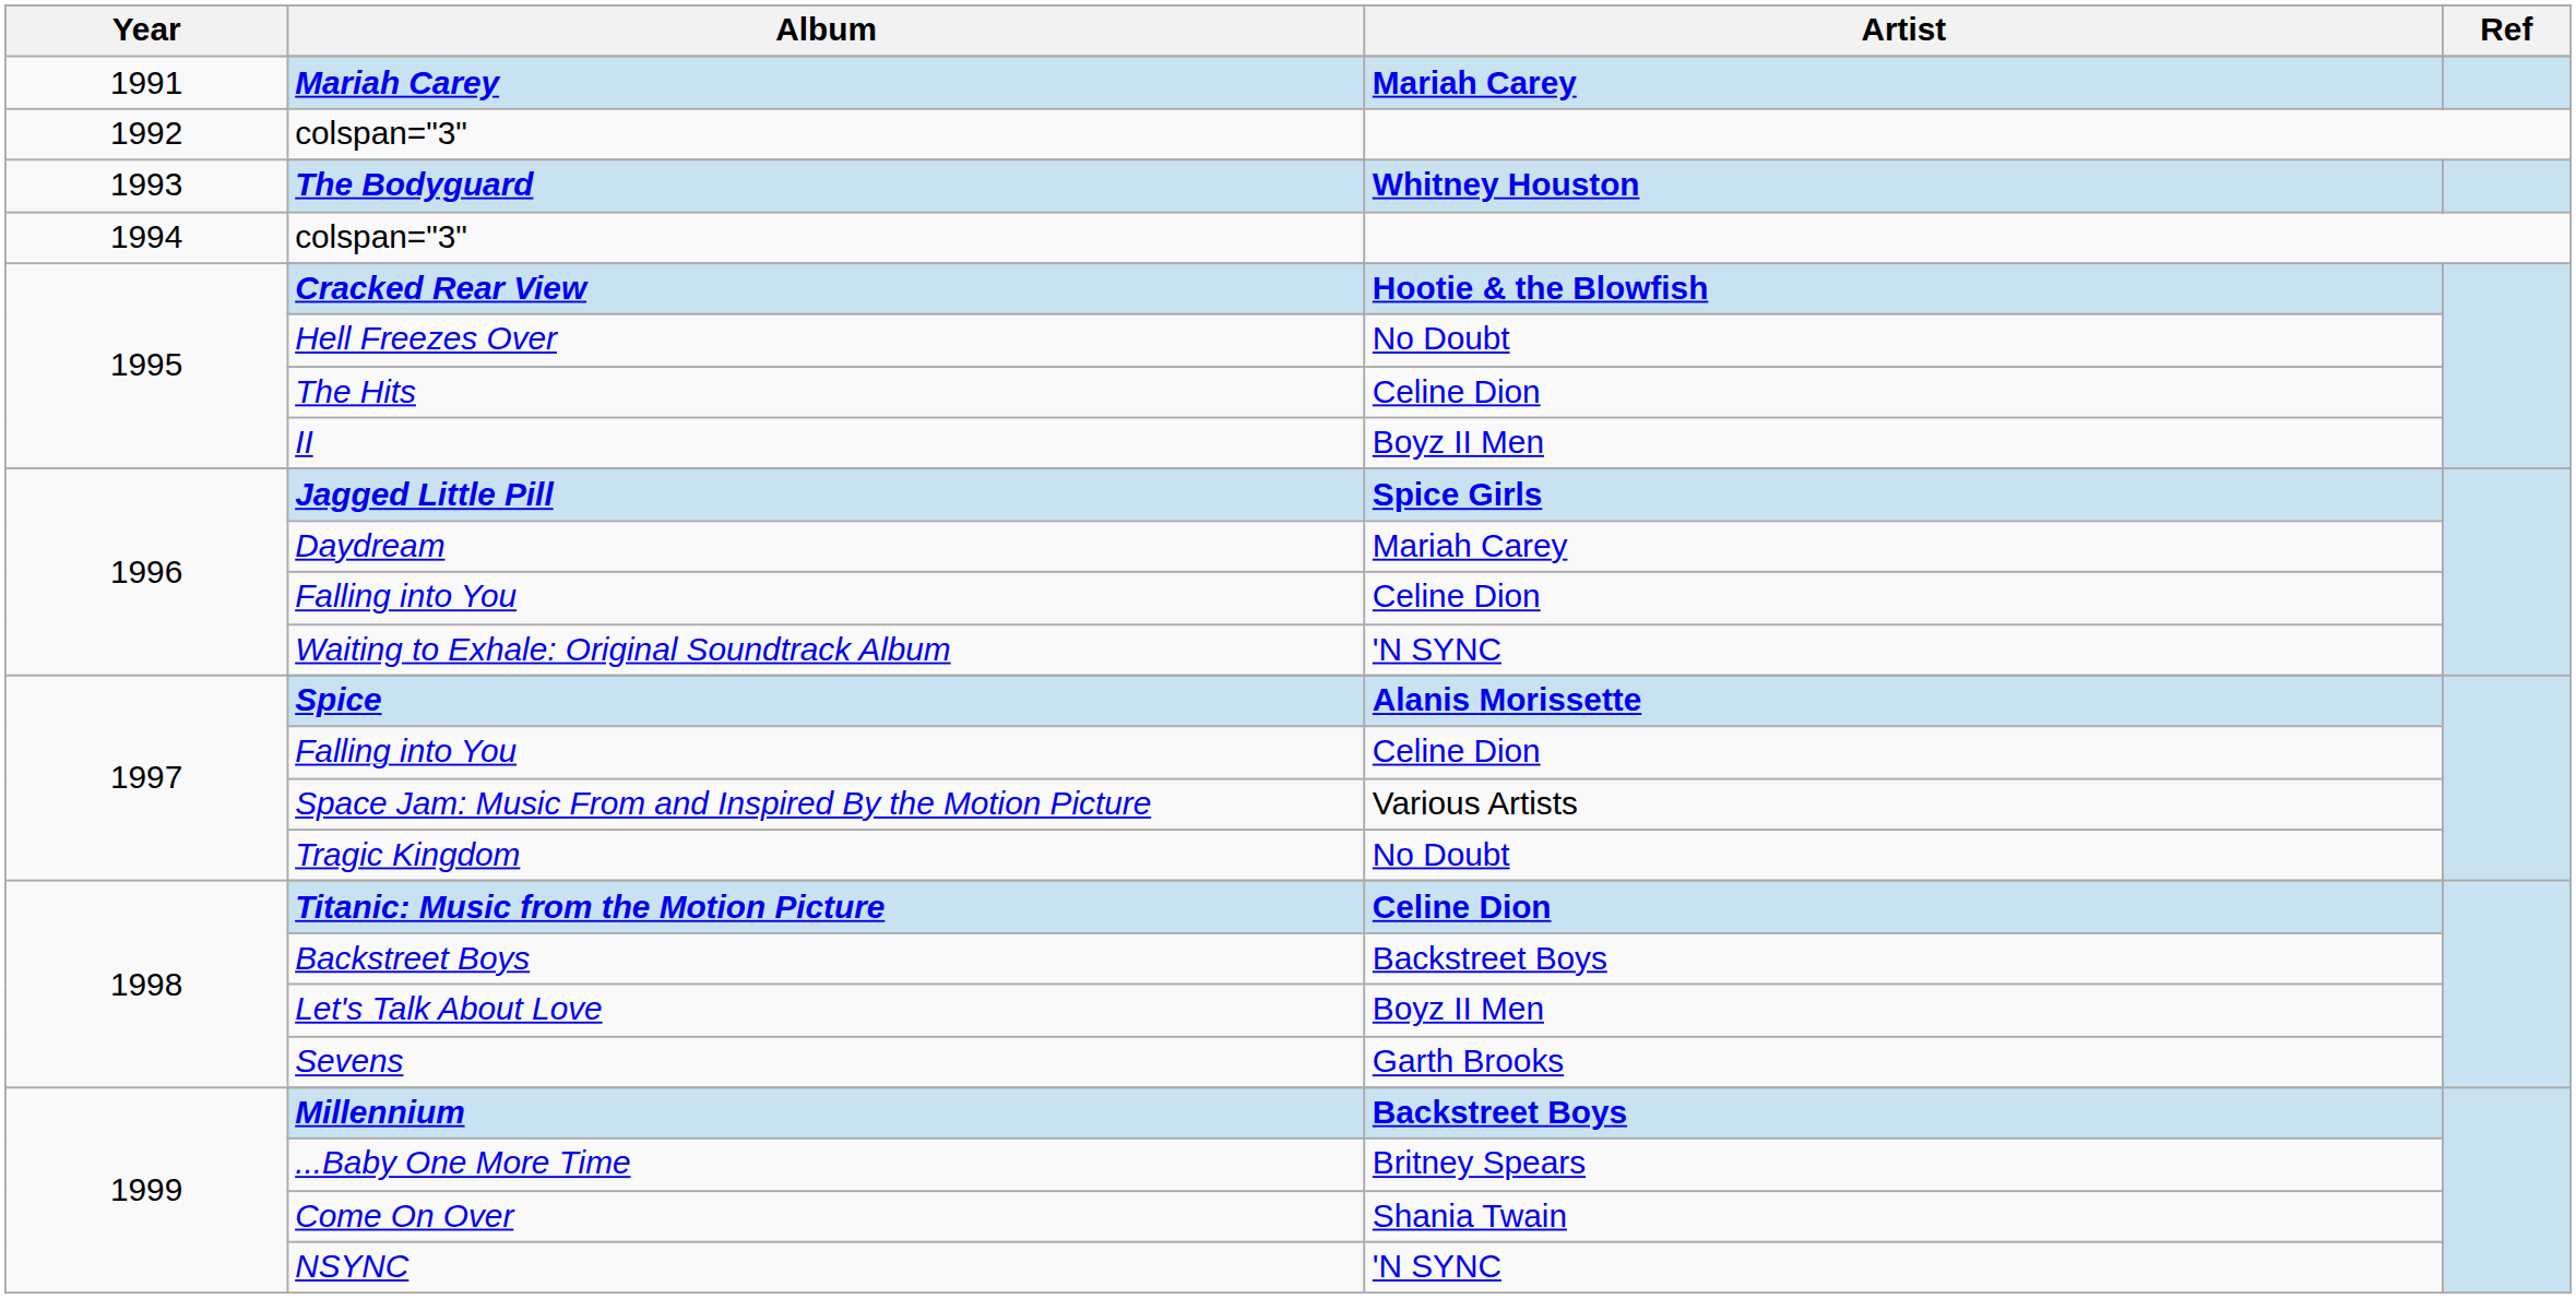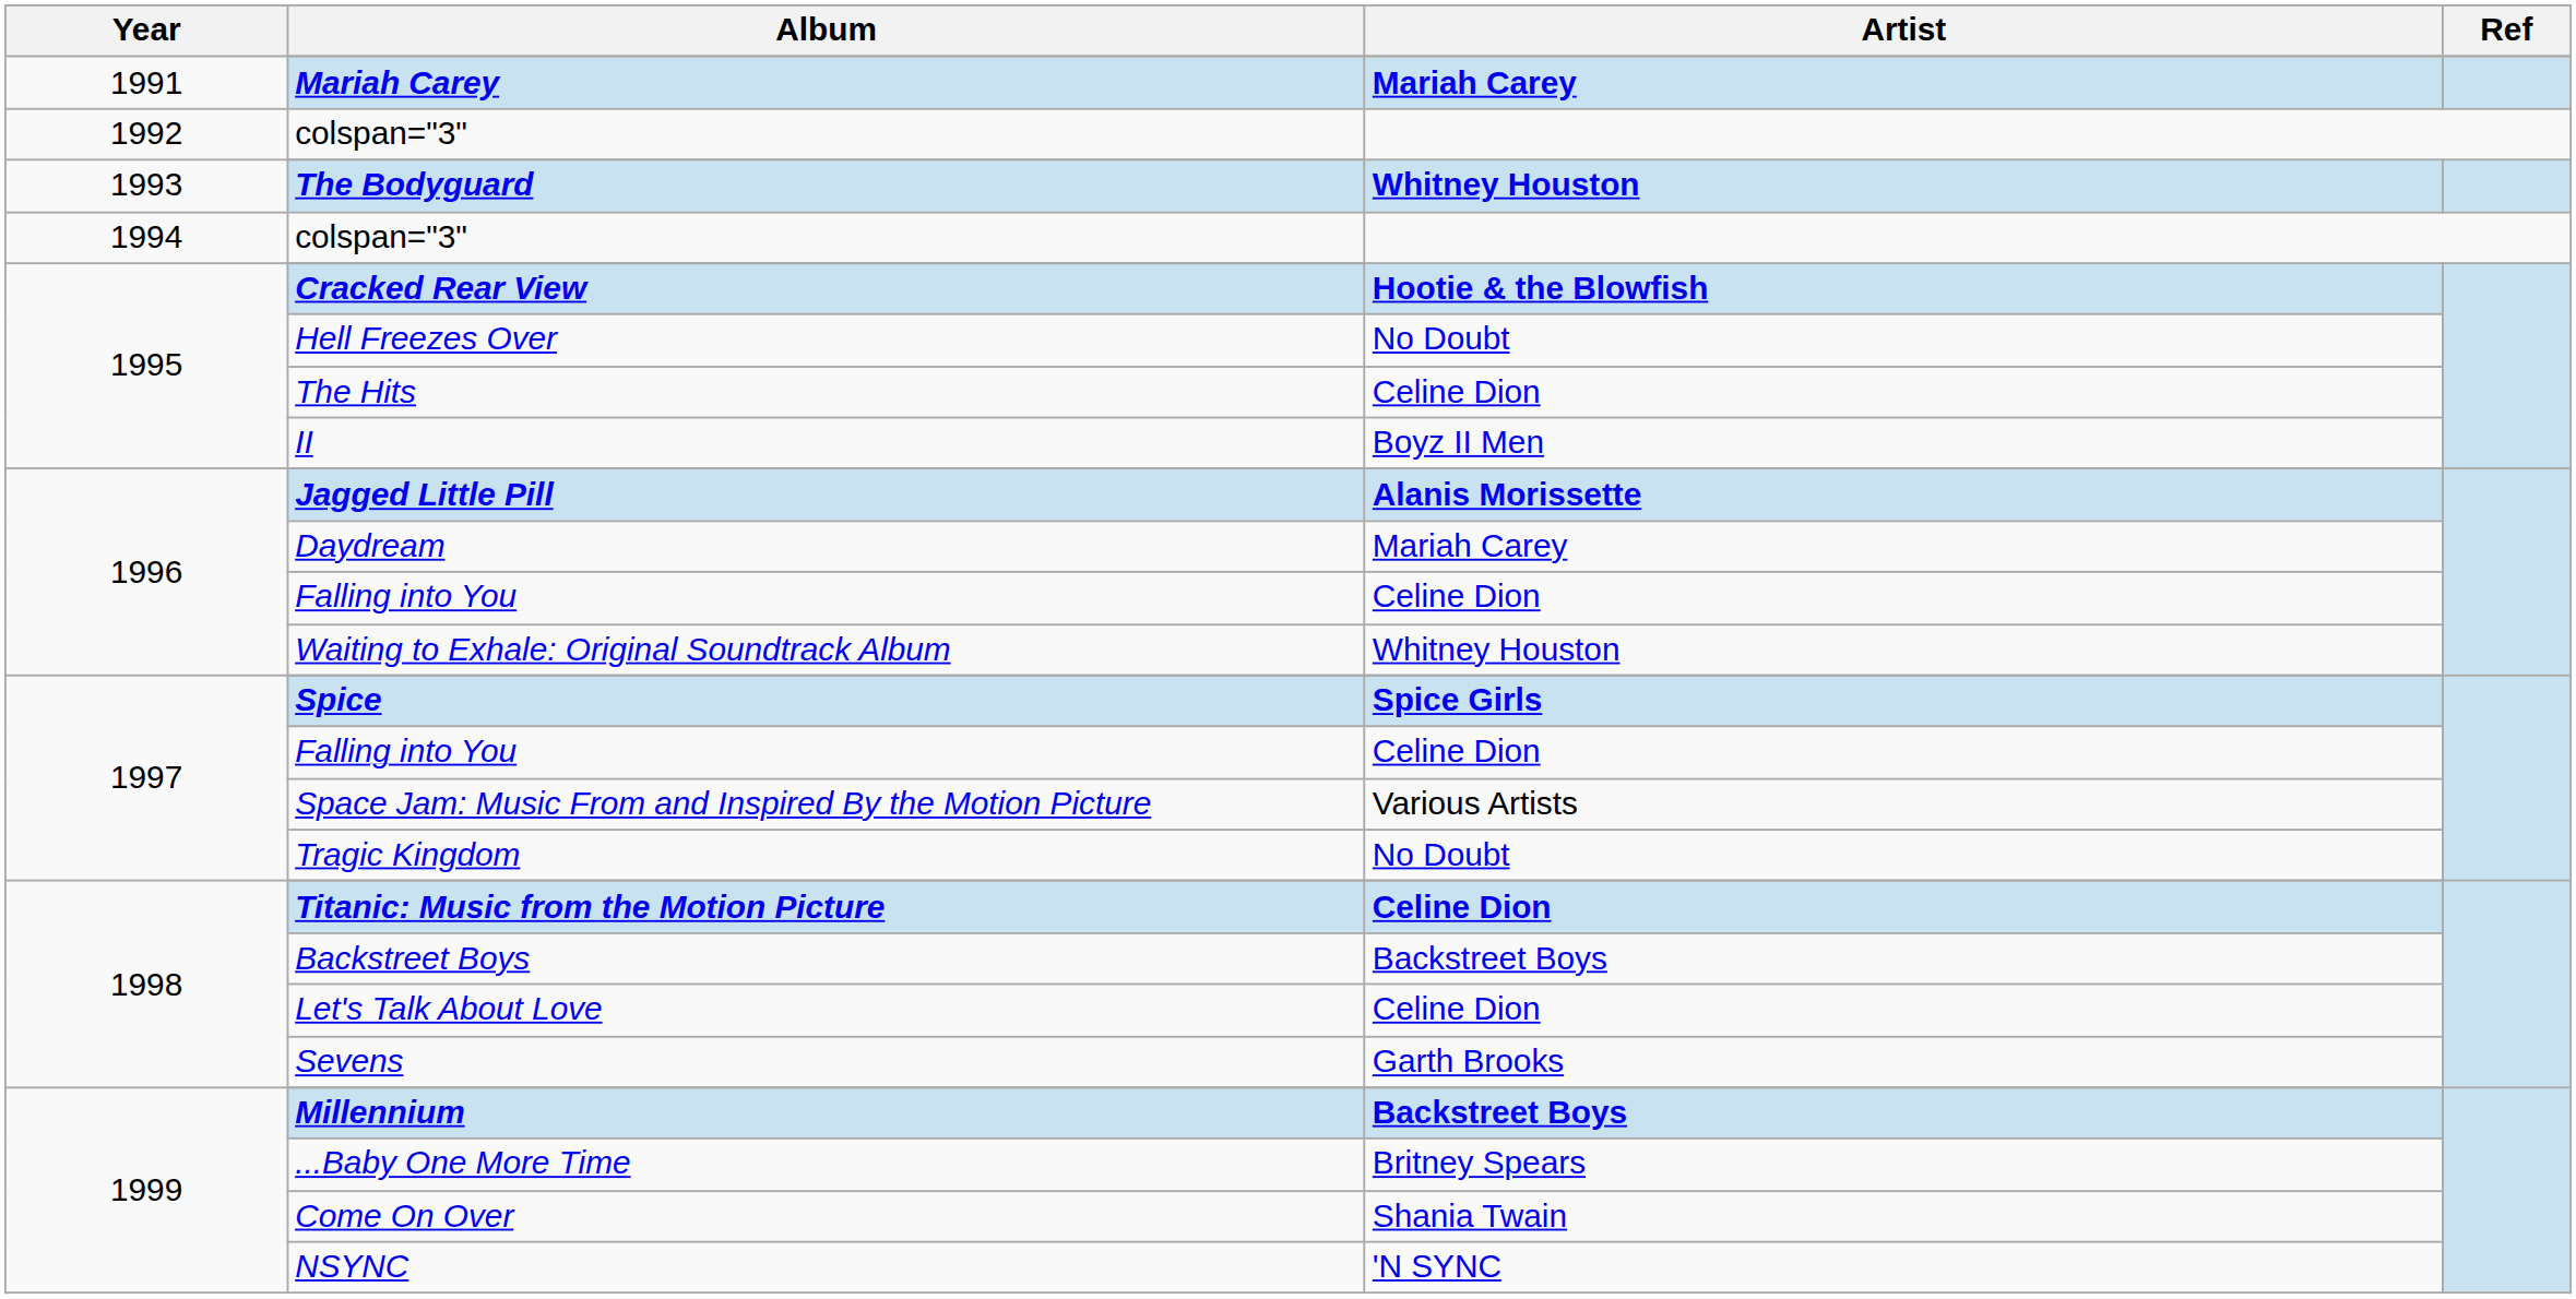Jagged Little Pill | Artist: Spice Girls -> Alanis Morissette
Waiting to Exhale: Original Soundtrack Album | Artist: 'N SYNC -> Whitney Houston
Spice | Artist: Alanis Morissette -> Spice Girls
Let's Talk About Love | Artist: Boyz II Men -> Celine Dion
